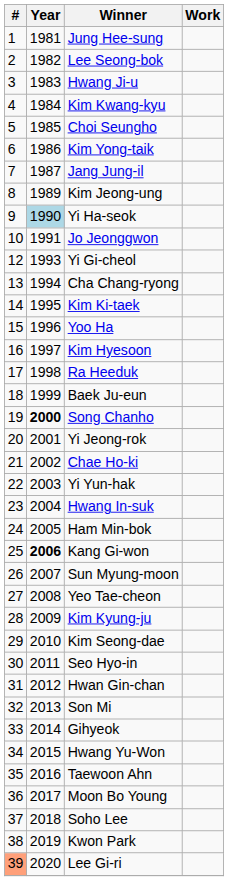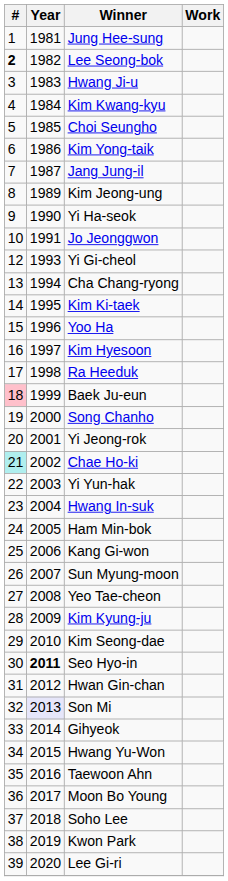Lee Seong-bok | #: normal -> bold
Yi Ha-seok | Year: lightblue background -> no background
Baek Ju-eun | #: no background -> pink background
Song Chanho | Year: bold -> normal
Chae Ho-ki | #: no background -> paleturquoise background
Kang Gi-won | Year: bold -> normal
Seo Hyo-in | Year: normal -> bold
Son Mi | Year: no background -> lavender background
Lee Gi-ri | #: lightsalmon background -> no background
